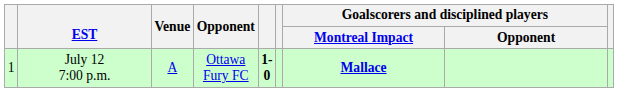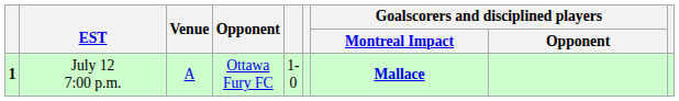July 12 7:00 p.m. | column 1: normal -> bold
July 12 7:00 p.m. | column 5: bold -> normal
